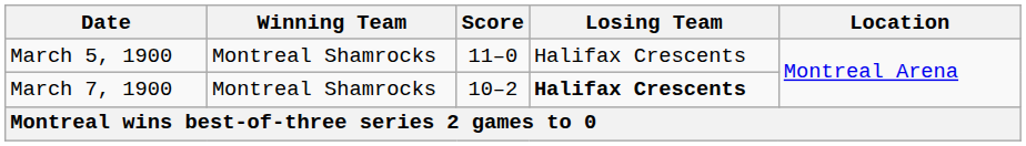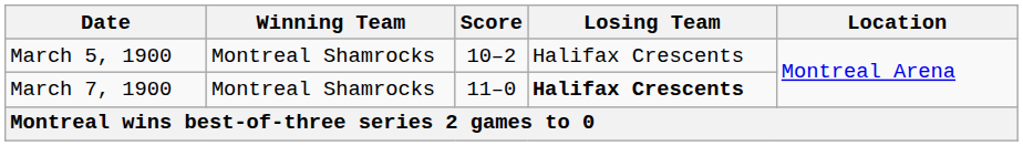March 5, 1900 | Score: 11–0 -> 10–2
March 7, 1900 | Score: 10–2 -> 11–0
